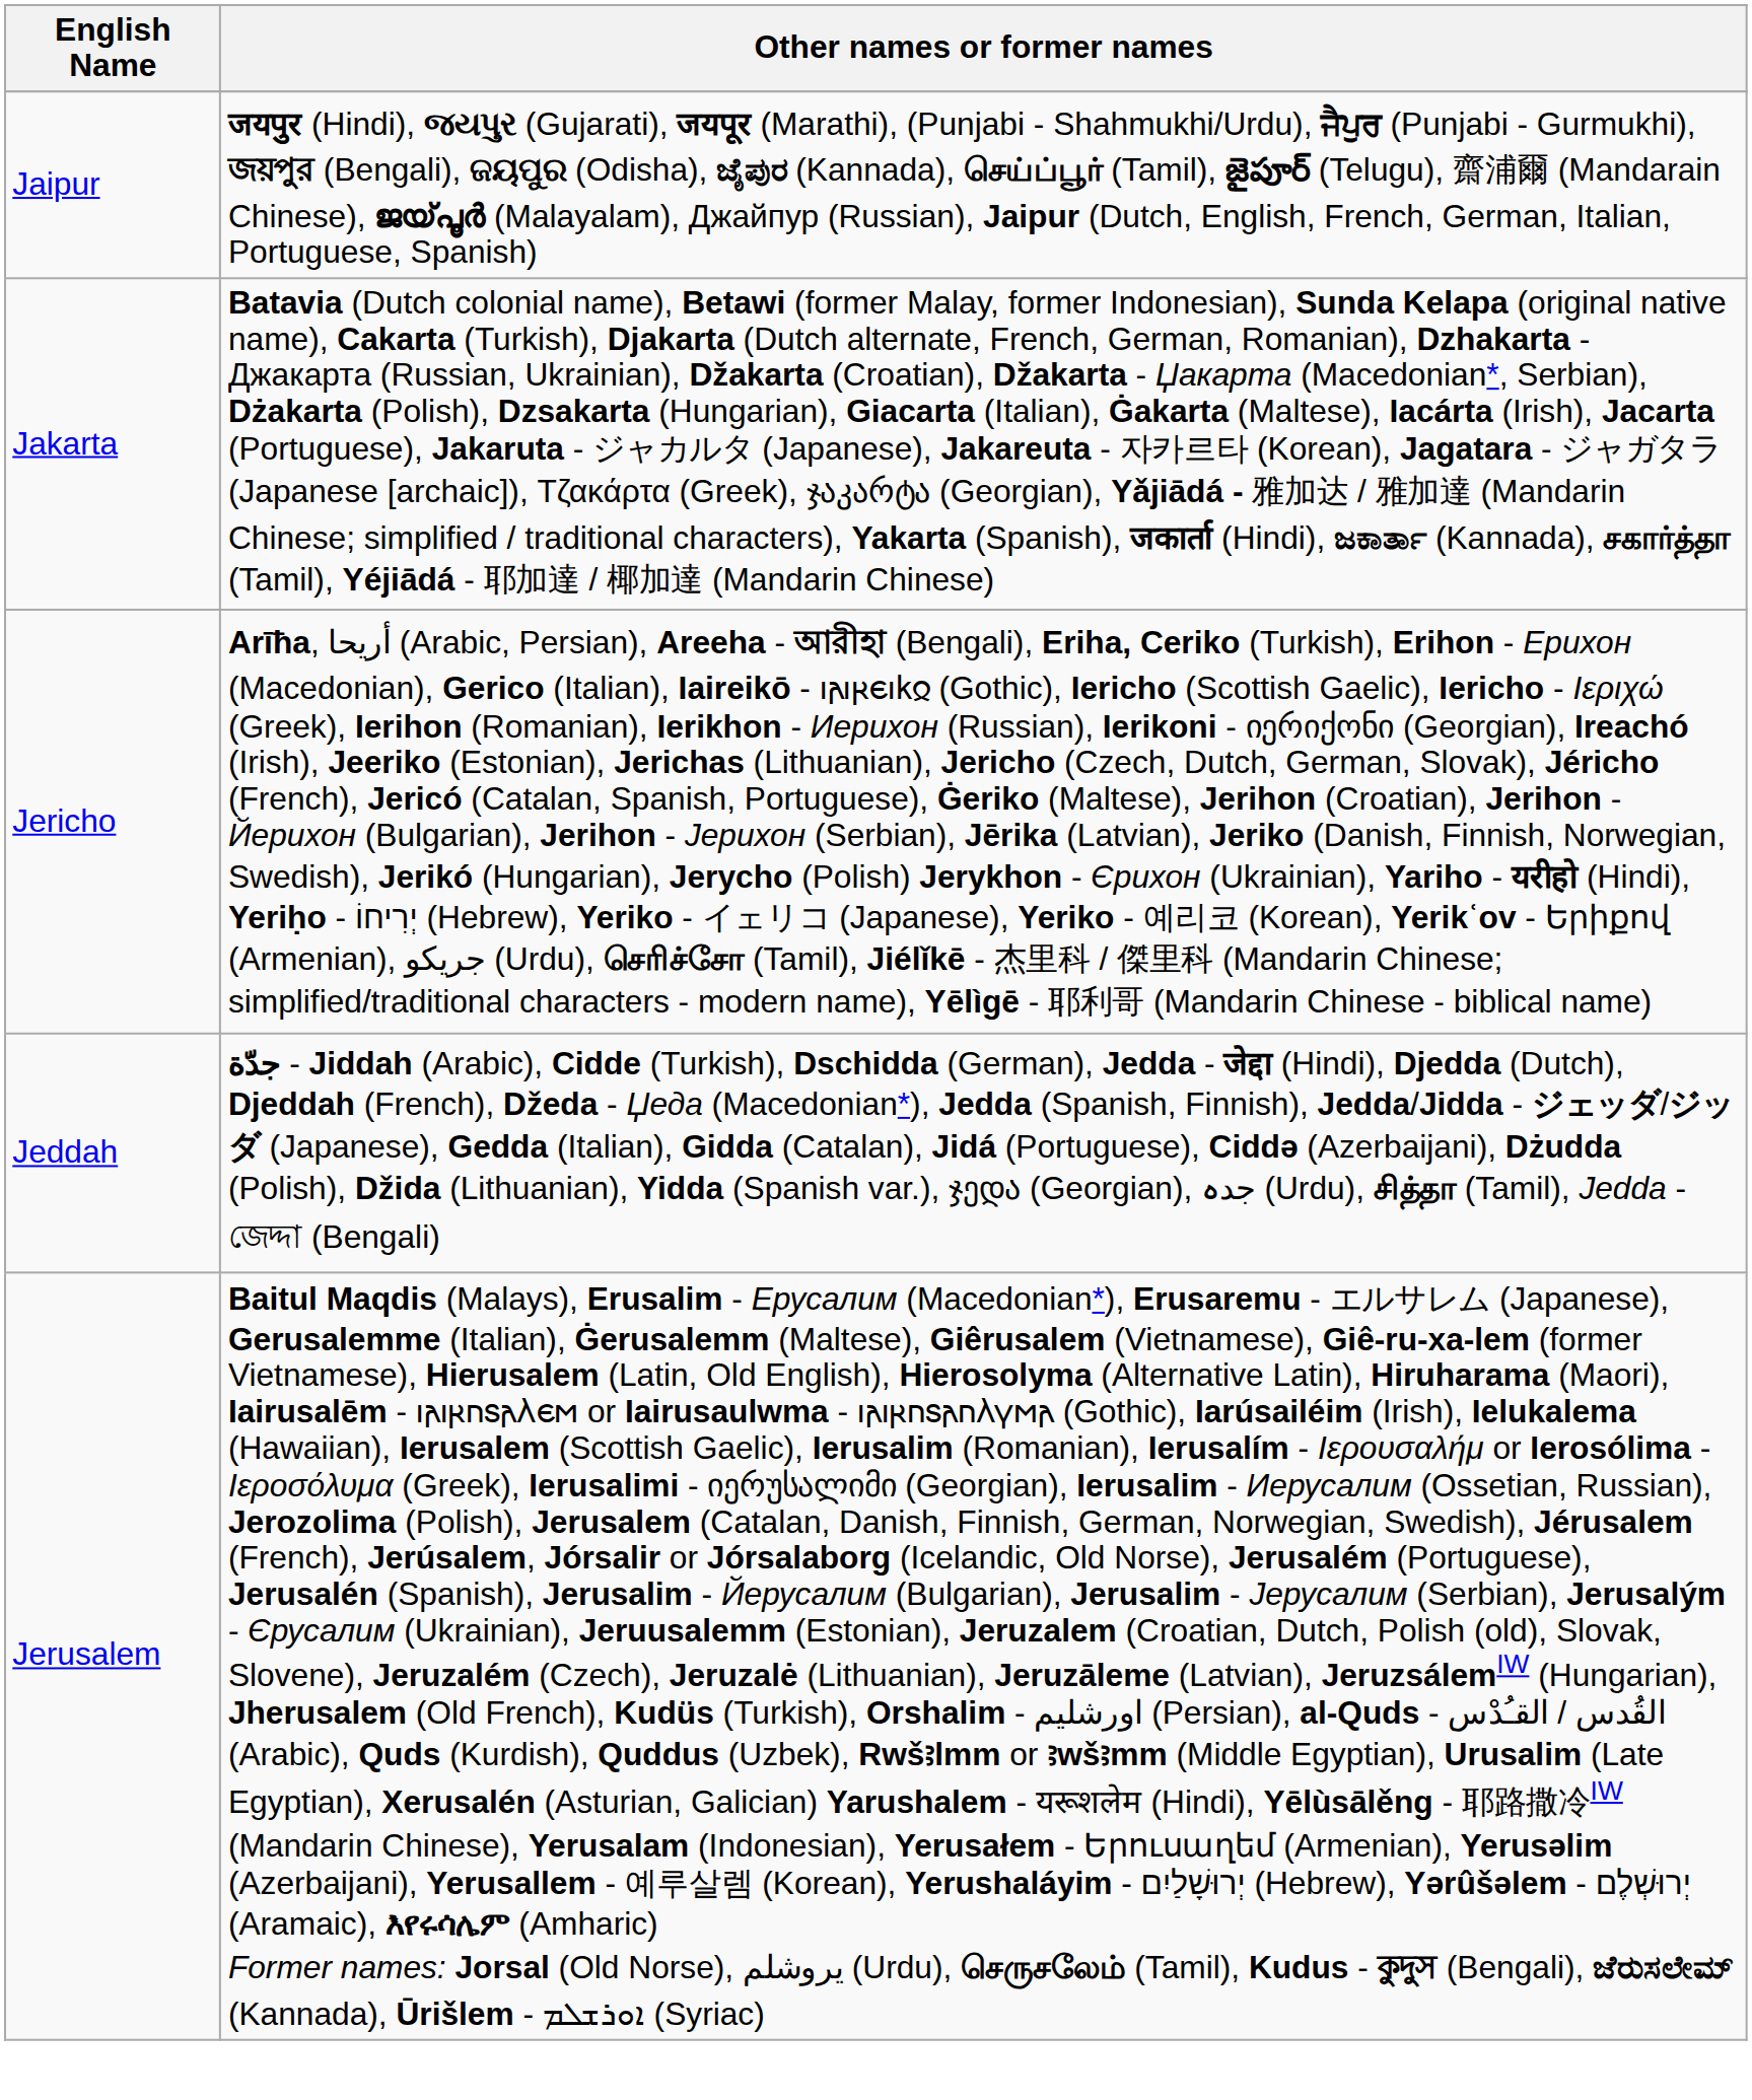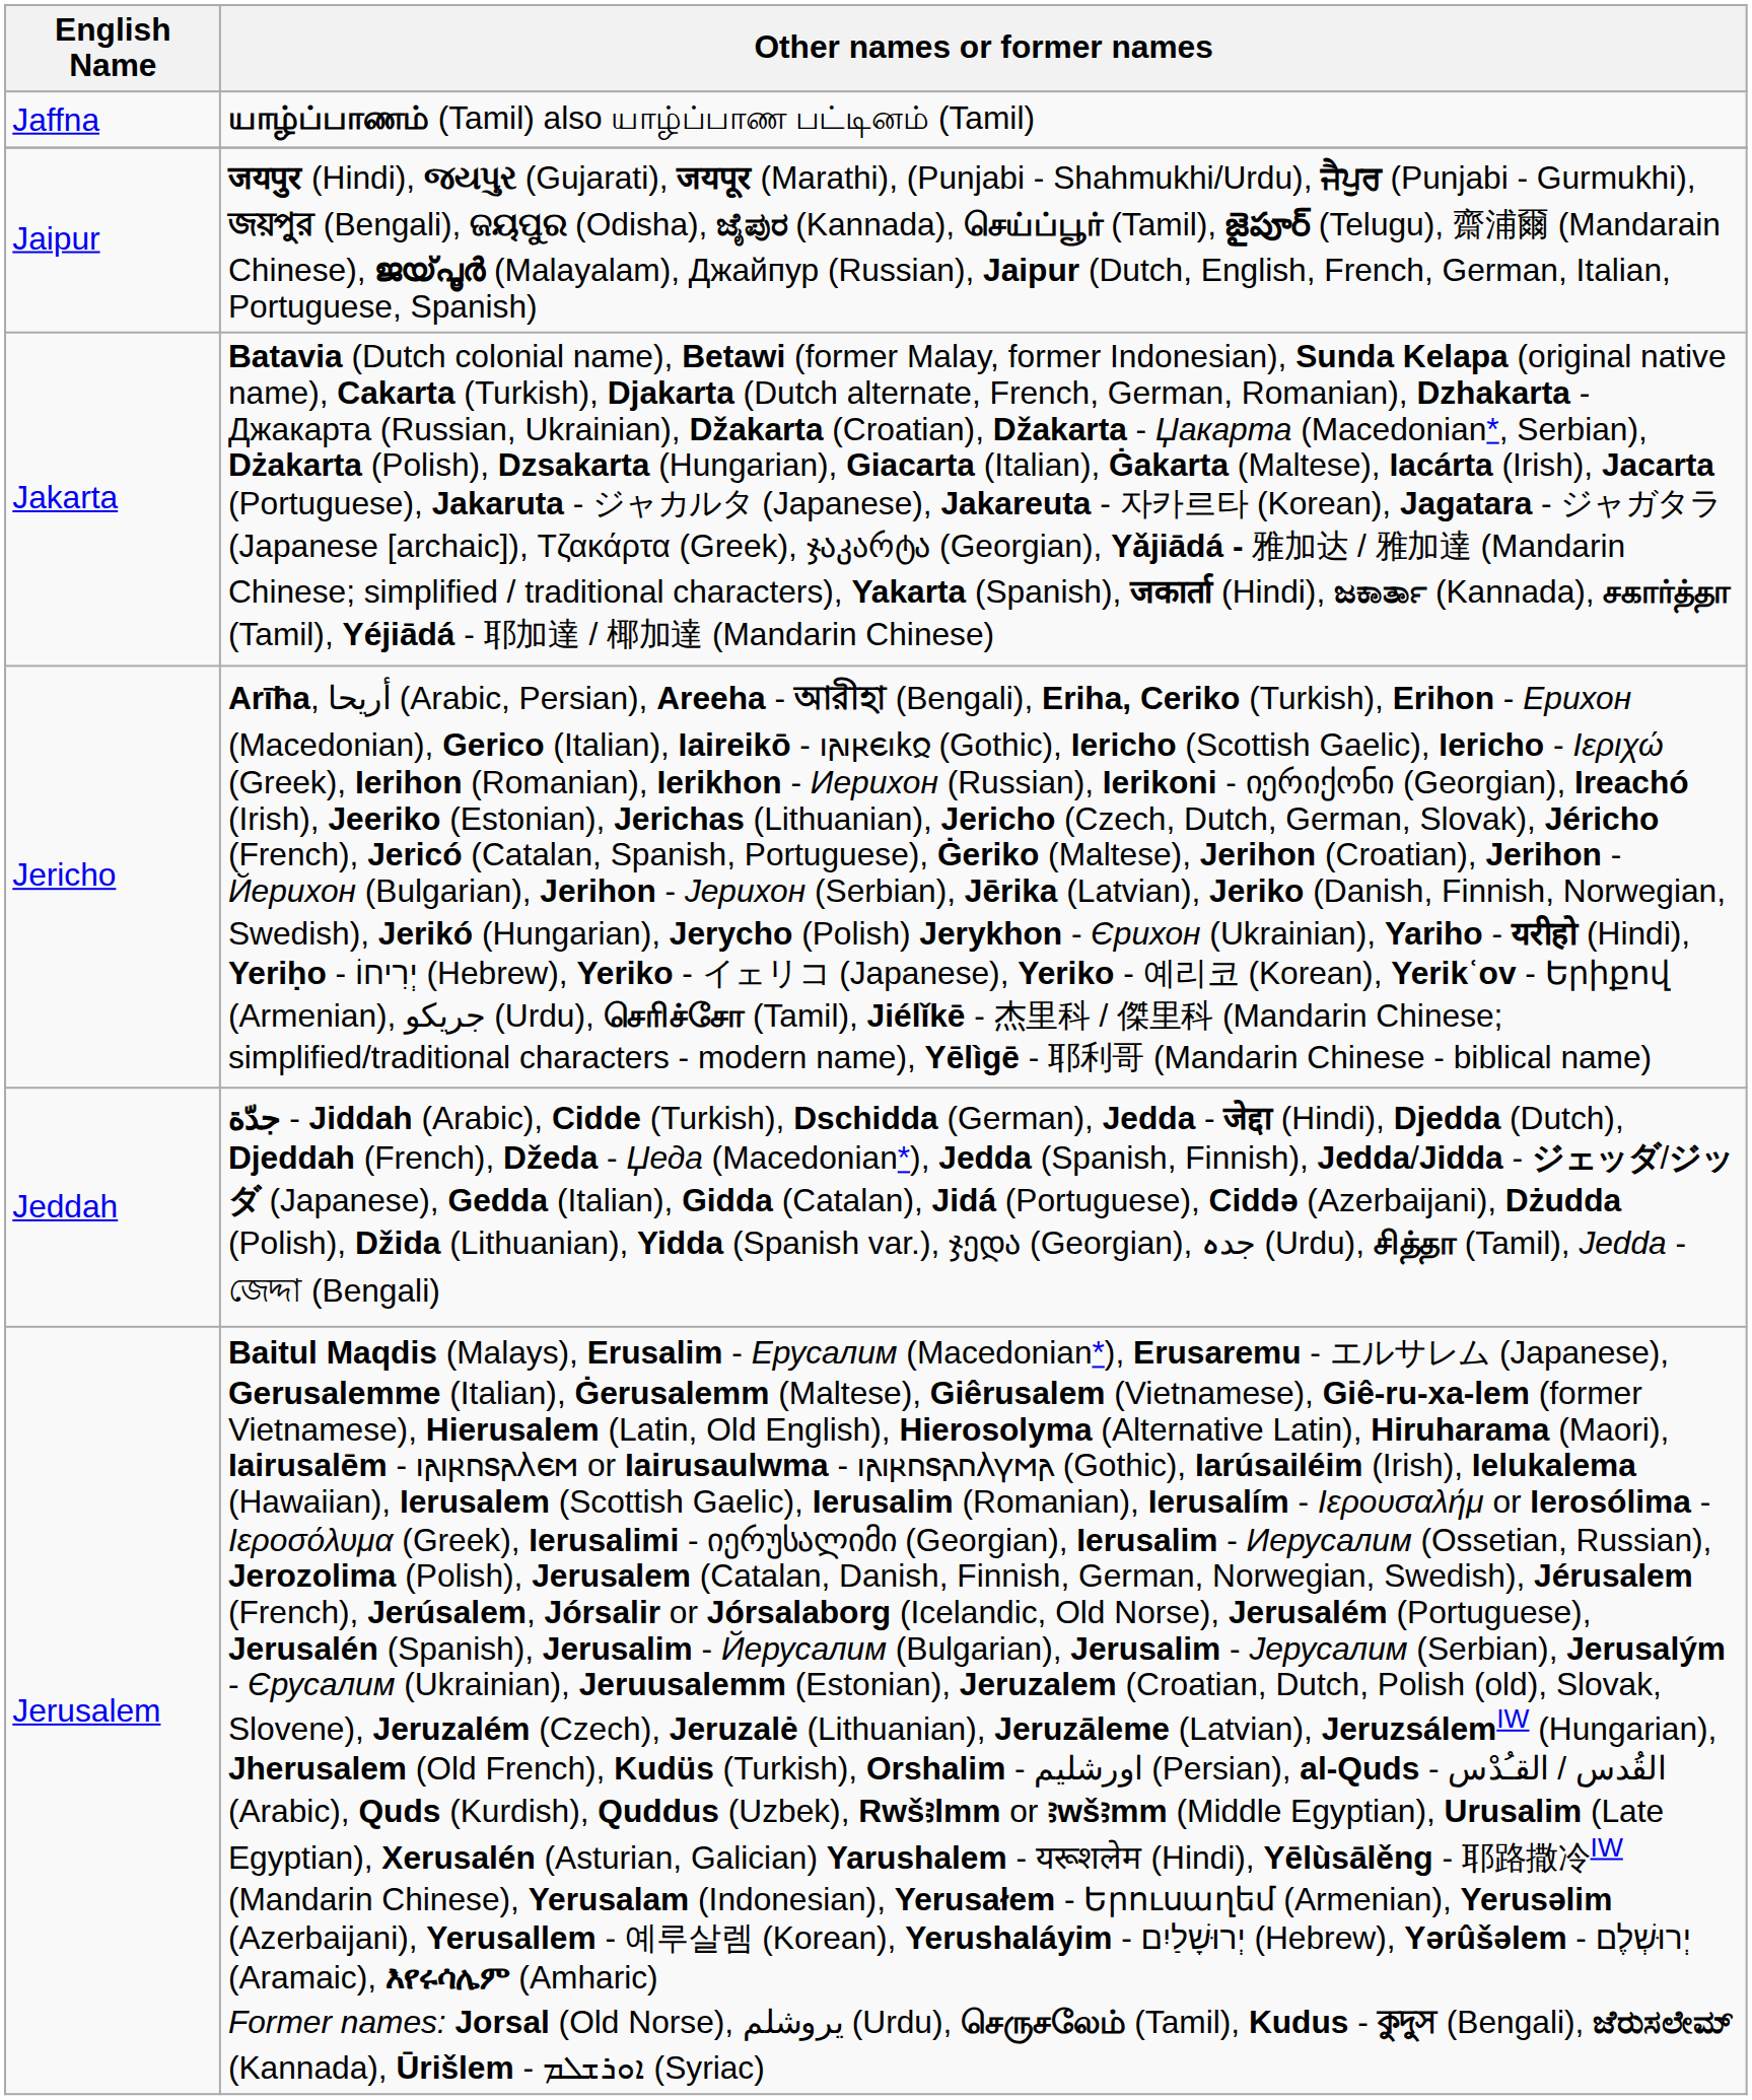+ row: Jaffna | யாழ்ப்பாணம் (Tamil) also யாழ்ப்பாண பட்டினம் (Tamil)
